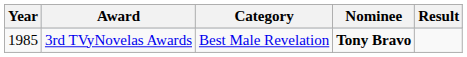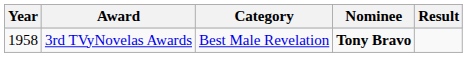3rd TVyNovelas Awards | Year: 1985 -> 1958
